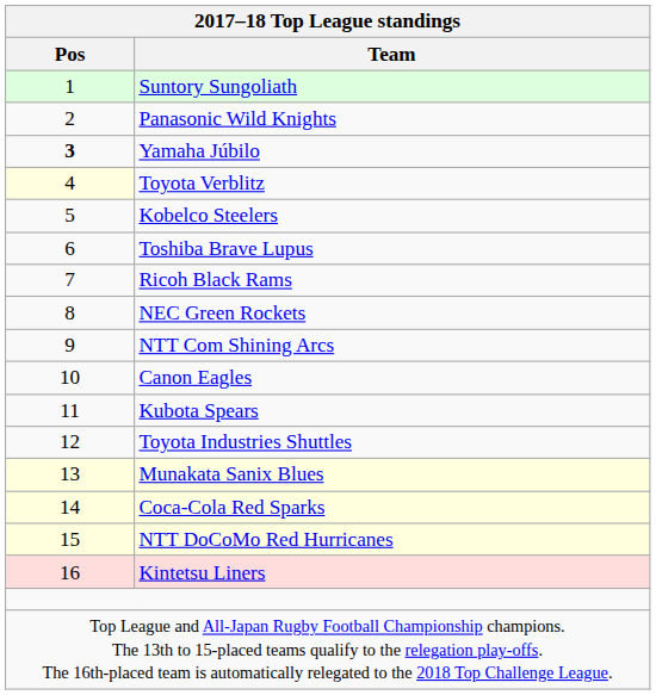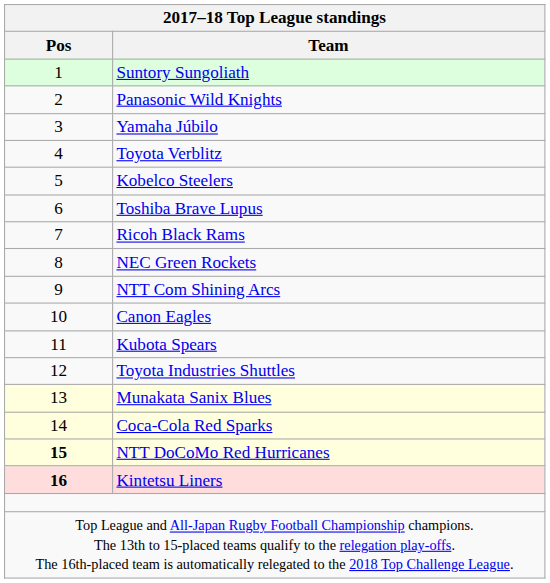Yamaha Júbilo | Pos: bold -> normal
Toyota Verblitz | Pos: lightyellow background -> no background
NTT DoCoMo Red Hurricanes | Pos: normal -> bold
Kintetsu Liners | Pos: normal -> bold
